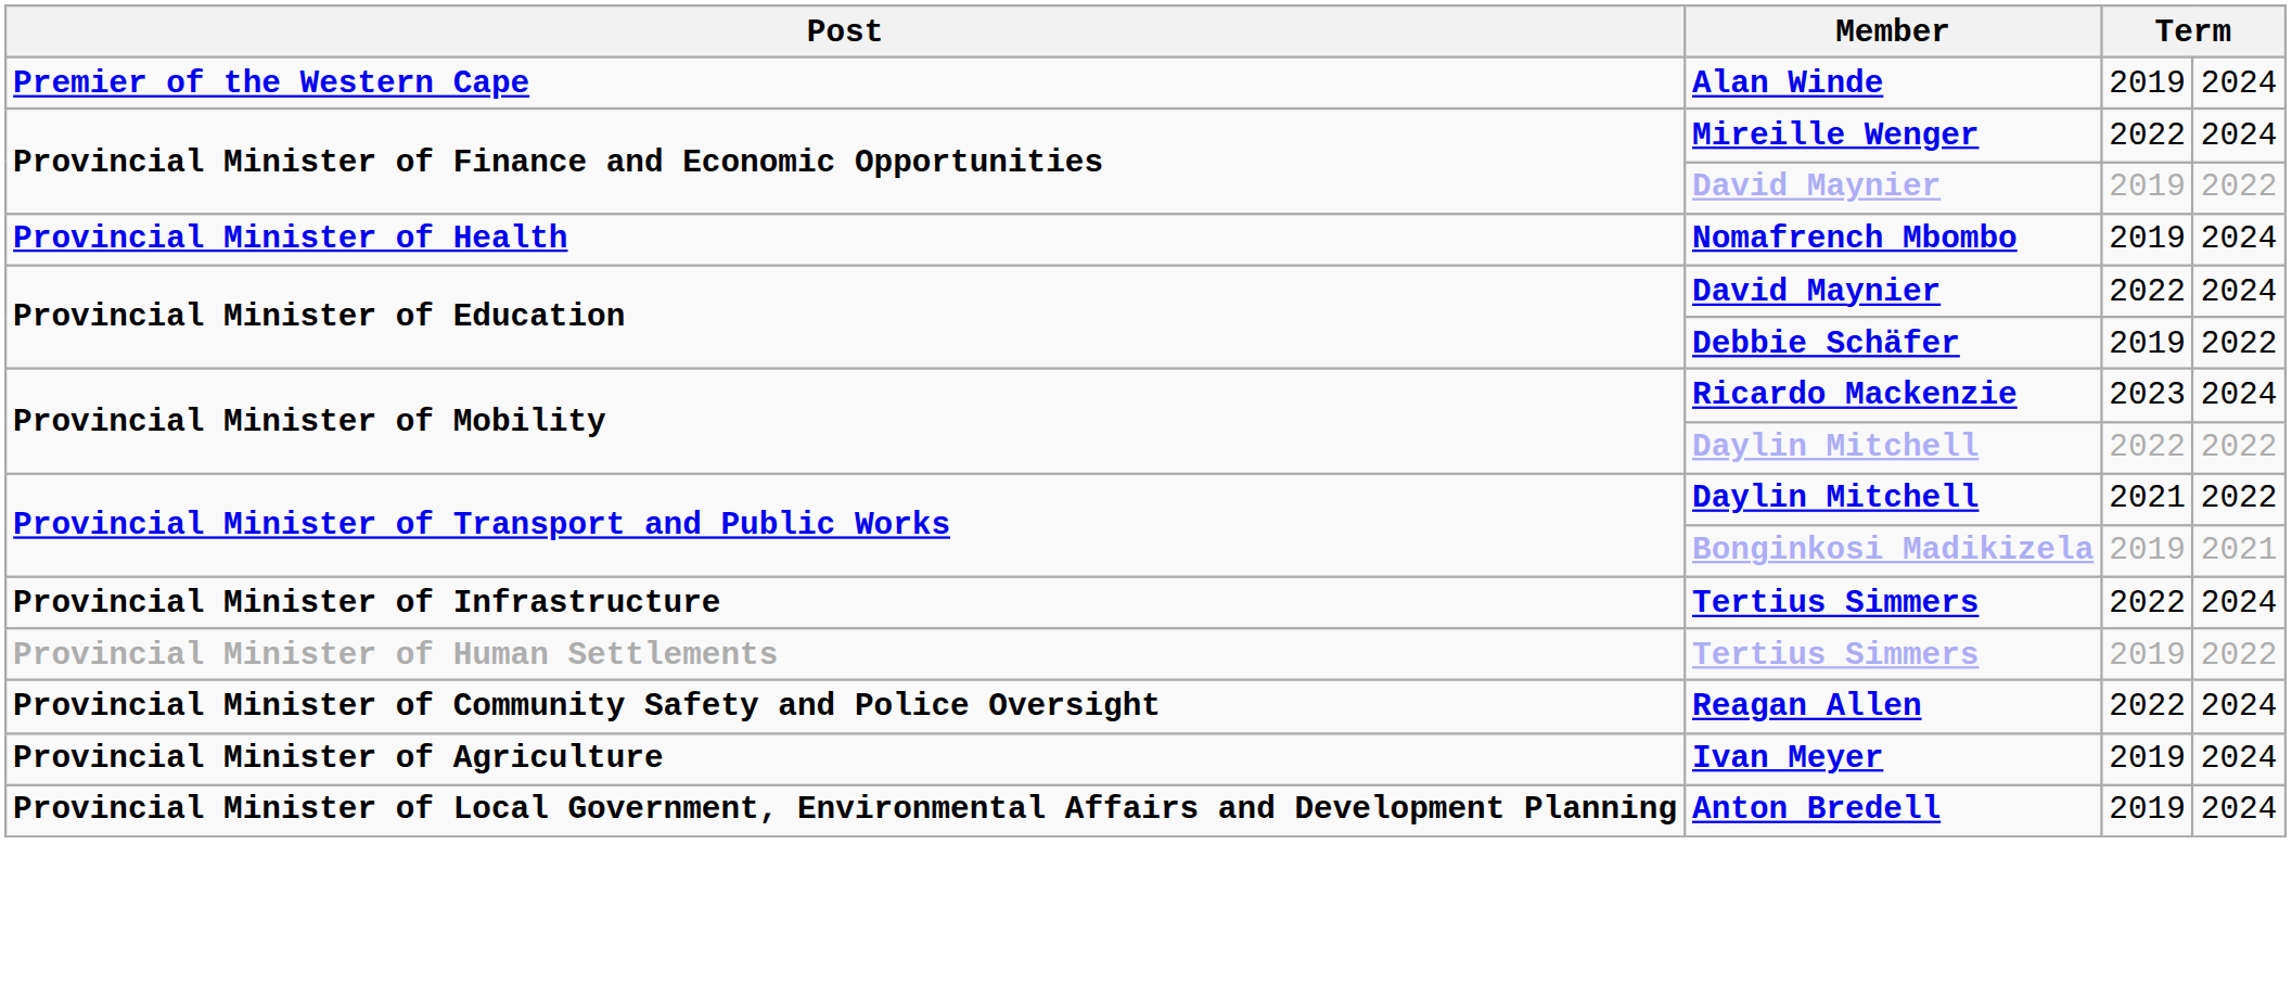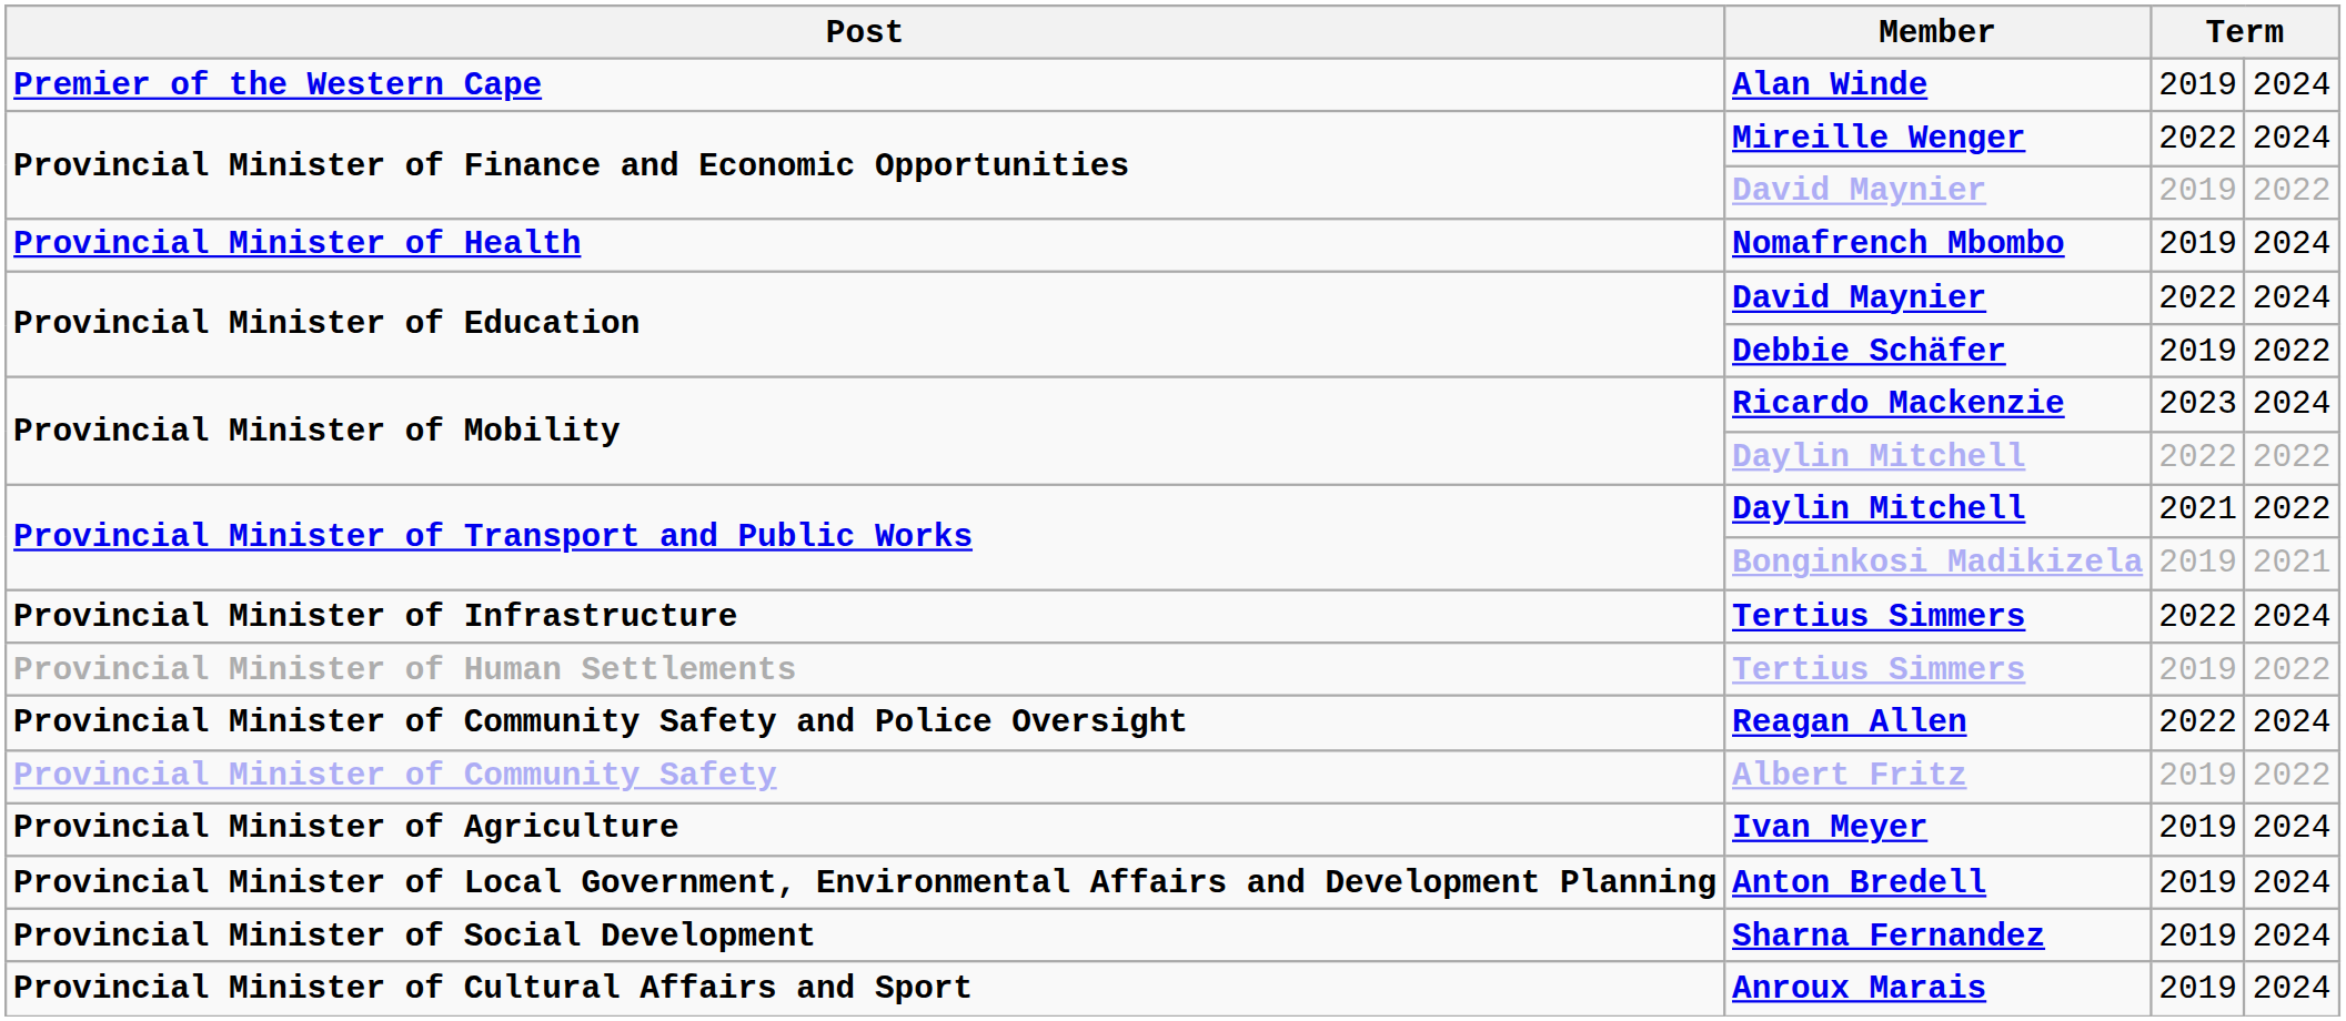+ row: Provincial Minister of Community Safety | Albert Fritz | 2019 | 2022
+ row: Provincial Minister of Social Development | Sharna Fernandez | 2019 | 2024
+ row: Provincial Minister of Cultural Affairs and Sport | Anroux Marais | 2019 | 2024
